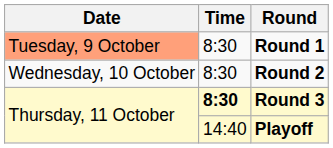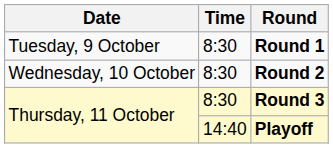Round 1 | Date: lightsalmon background -> no background
Round 3 | Time: bold -> normal
